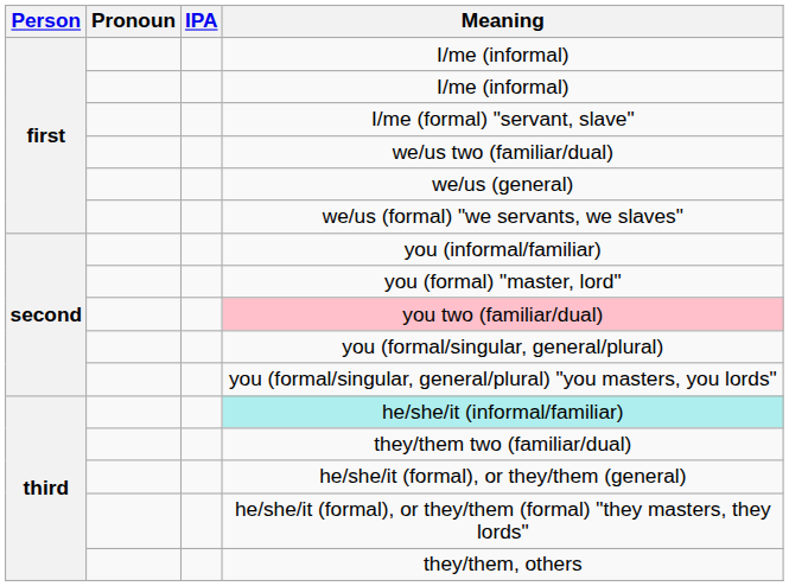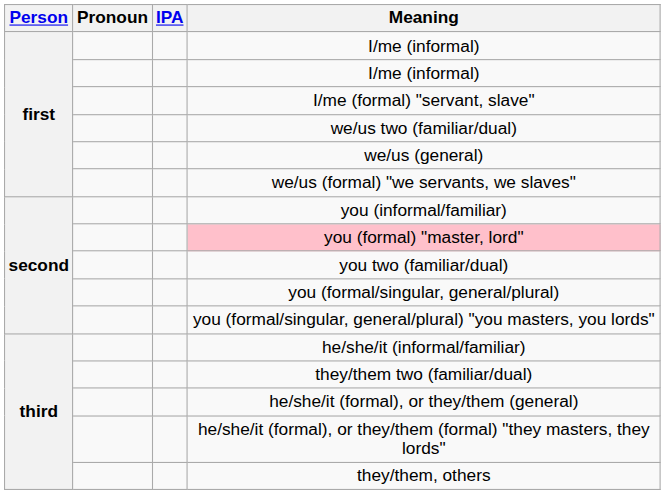you (formal) "master, lord" | Meaning: no background -> pink background
you two (familiar/dual) | Meaning: pink background -> no background
he/she/it (informal/familiar) | Meaning: paleturquoise background -> no background
